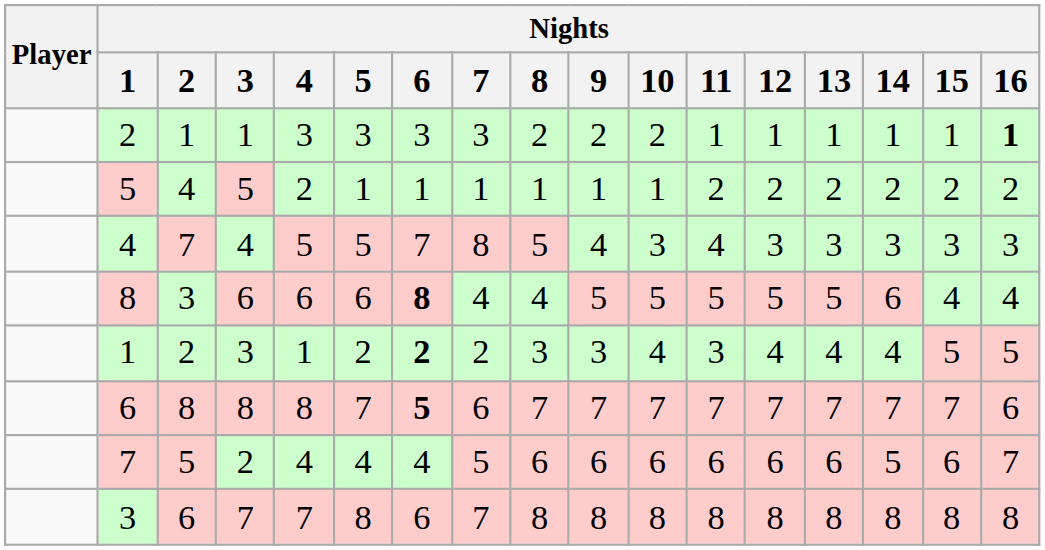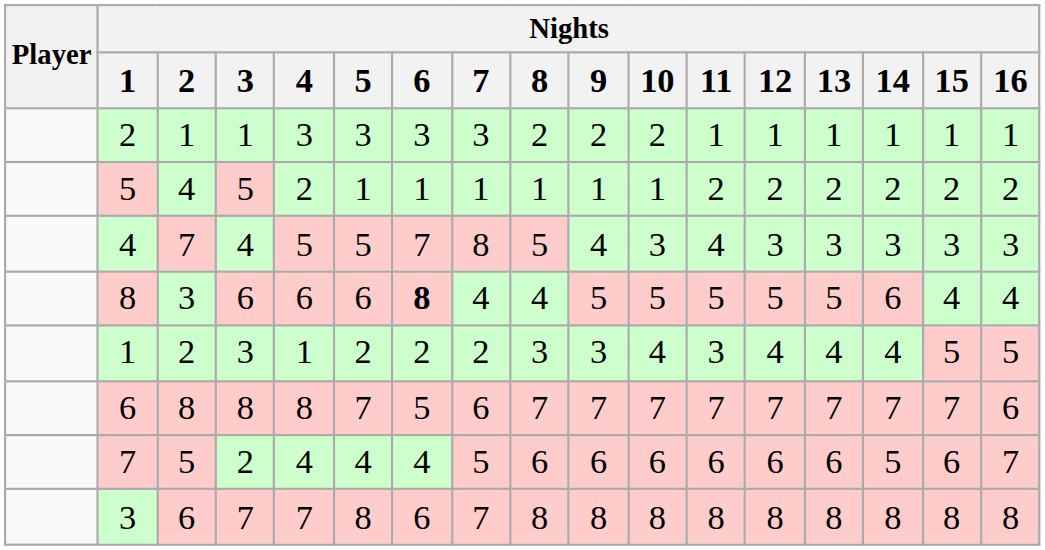row 3 | Nights / 16: bold -> normal
row 7 | Nights / 6: bold -> normal
row 8 | Nights / 6: bold -> normal
